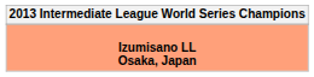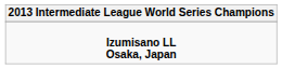row 2 | column 1: lightsalmon background -> no background
